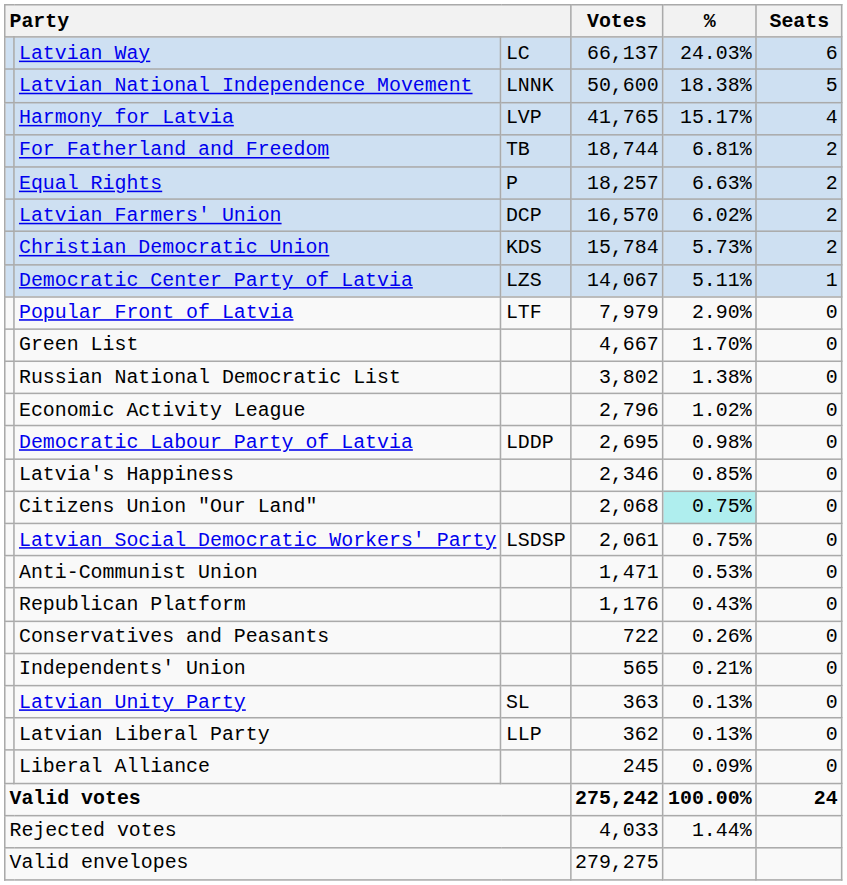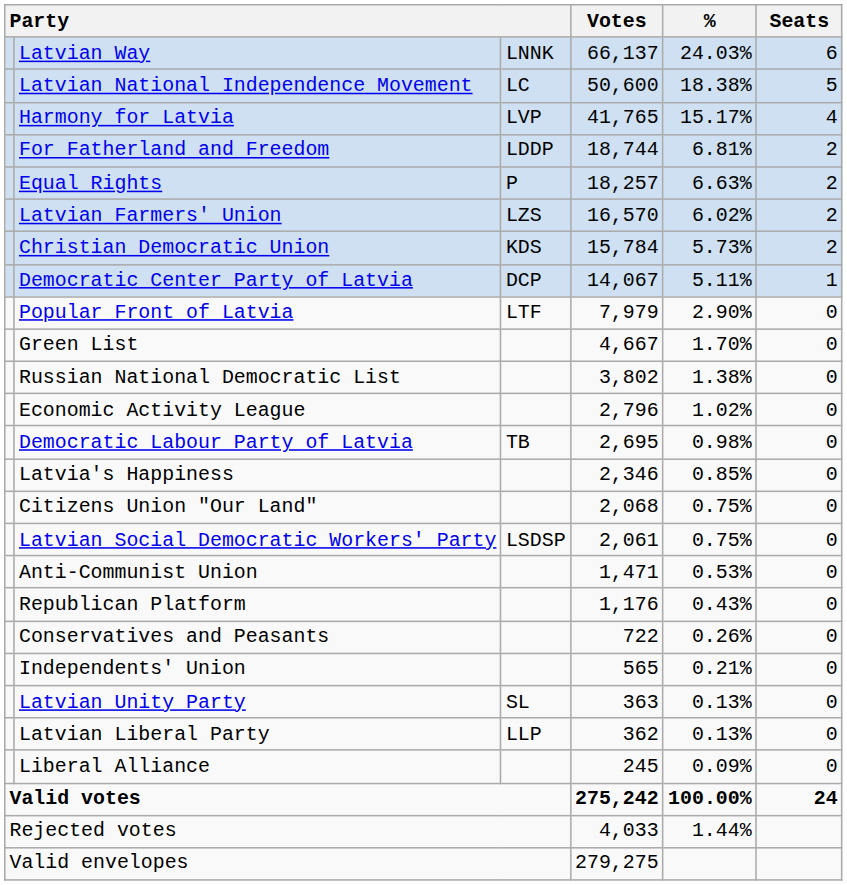Latvian Way | column 3: LC -> LNNK
Latvian National Independence Movement | column 3: LNNK -> LC
For Fatherland and Freedom | column 3: TB -> LDDP
Latvian Farmers' Union | column 3: DCP -> LZS
Democratic Center Party of Latvia | column 3: LZS -> DCP
Democratic Labour Party of Latvia | column 3: LDDP -> TB
Citizens Union "Our Land" | %: paleturquoise background -> no background
